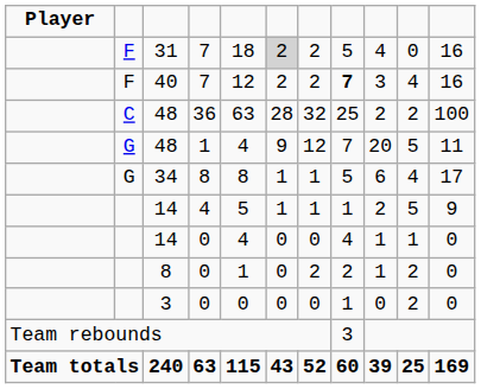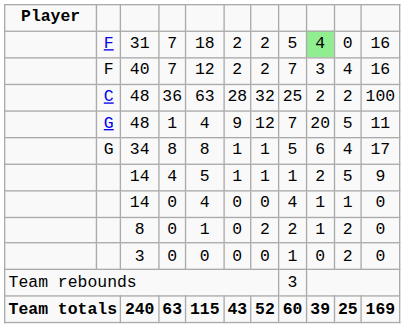31 | column 6: lightgrey background -> no background
31 | column 9: no background -> lightgreen background
40 | column 8: bold -> normal
